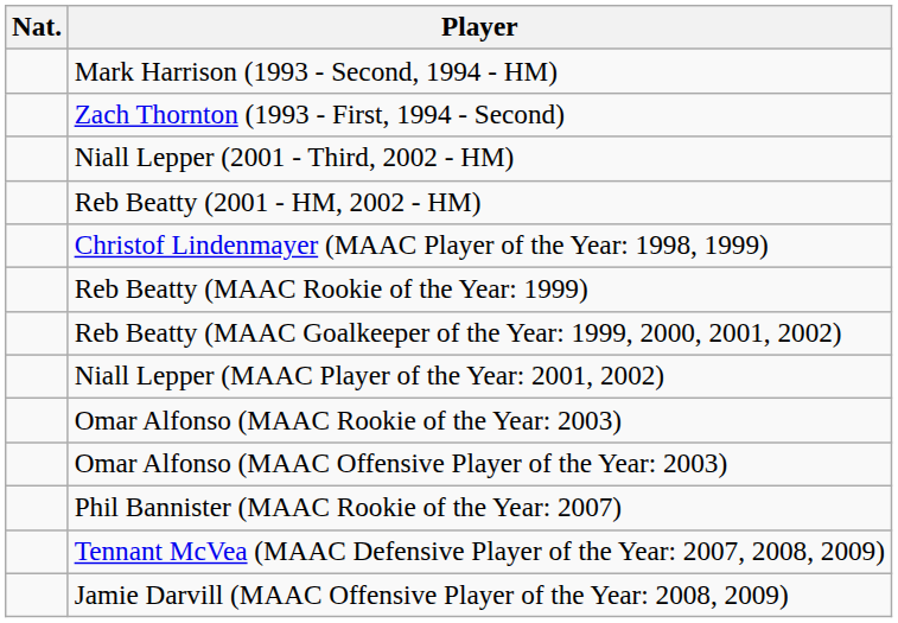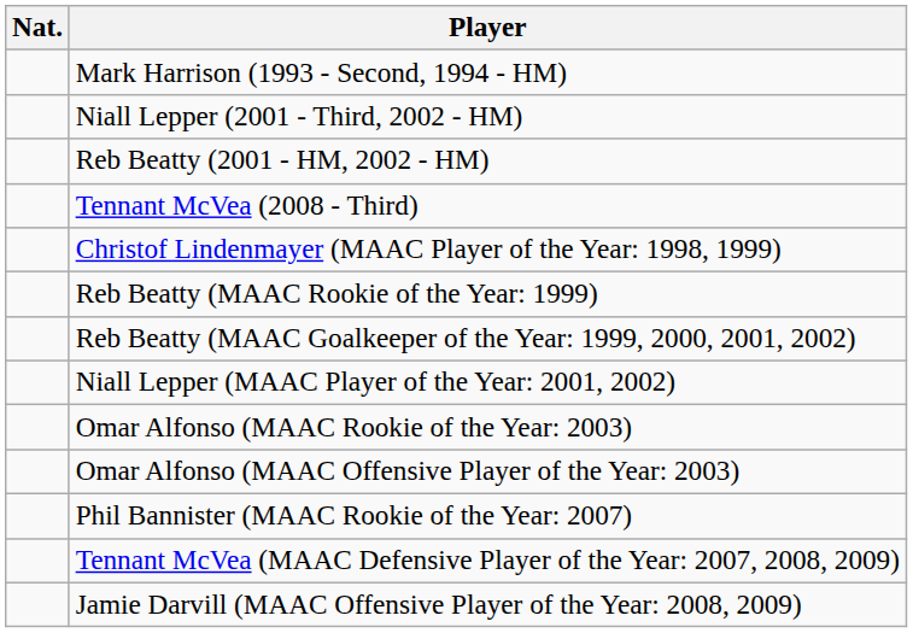- row: Zach Thornton (1993 - First, 1994 - Second)
+ row: Tennant McVea (2008 - Third)
